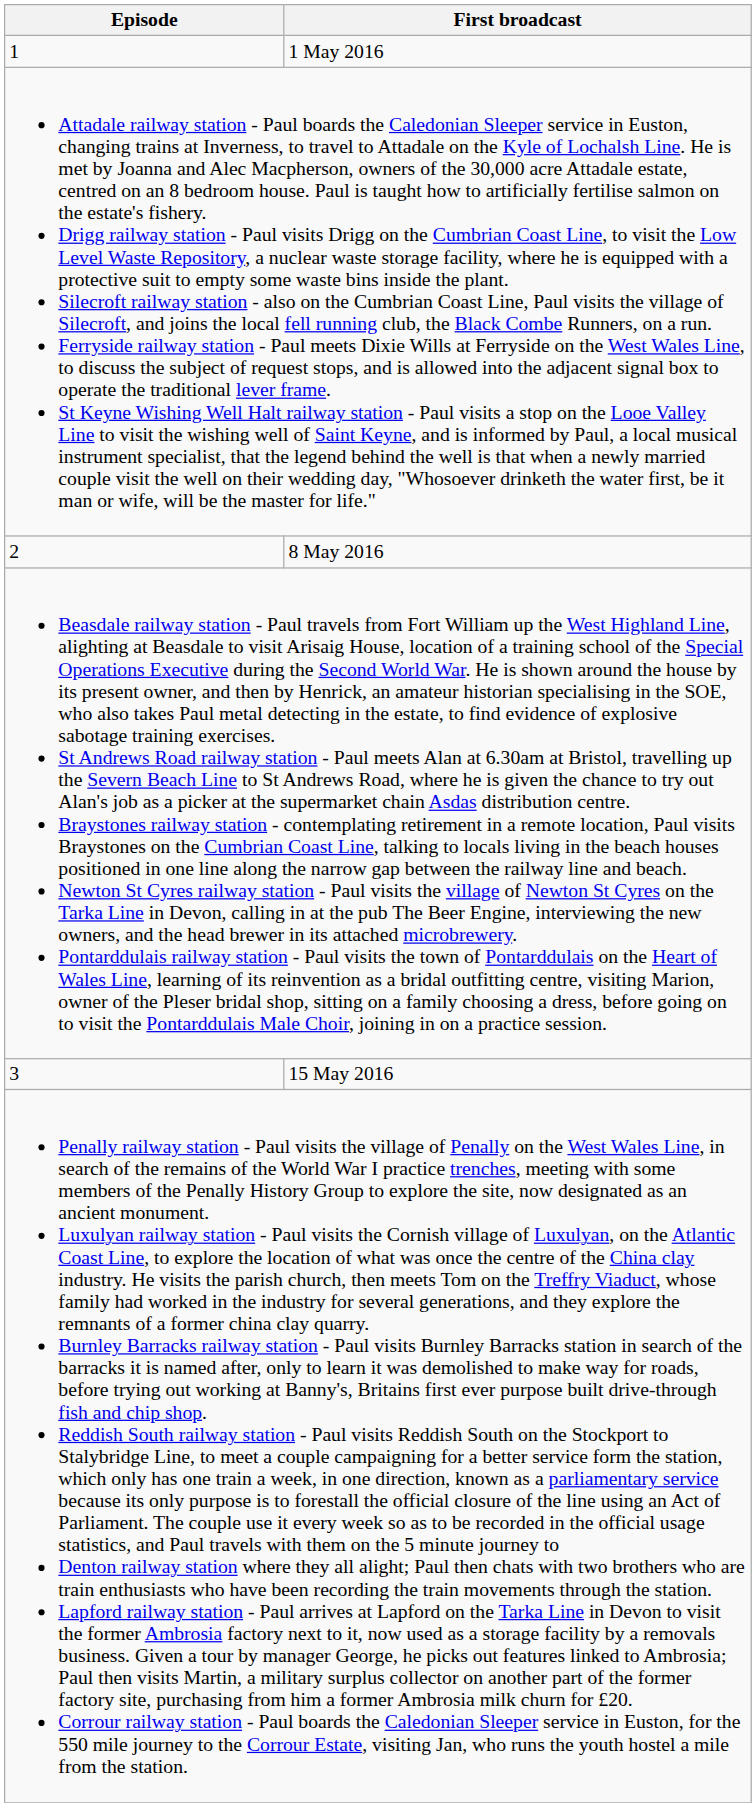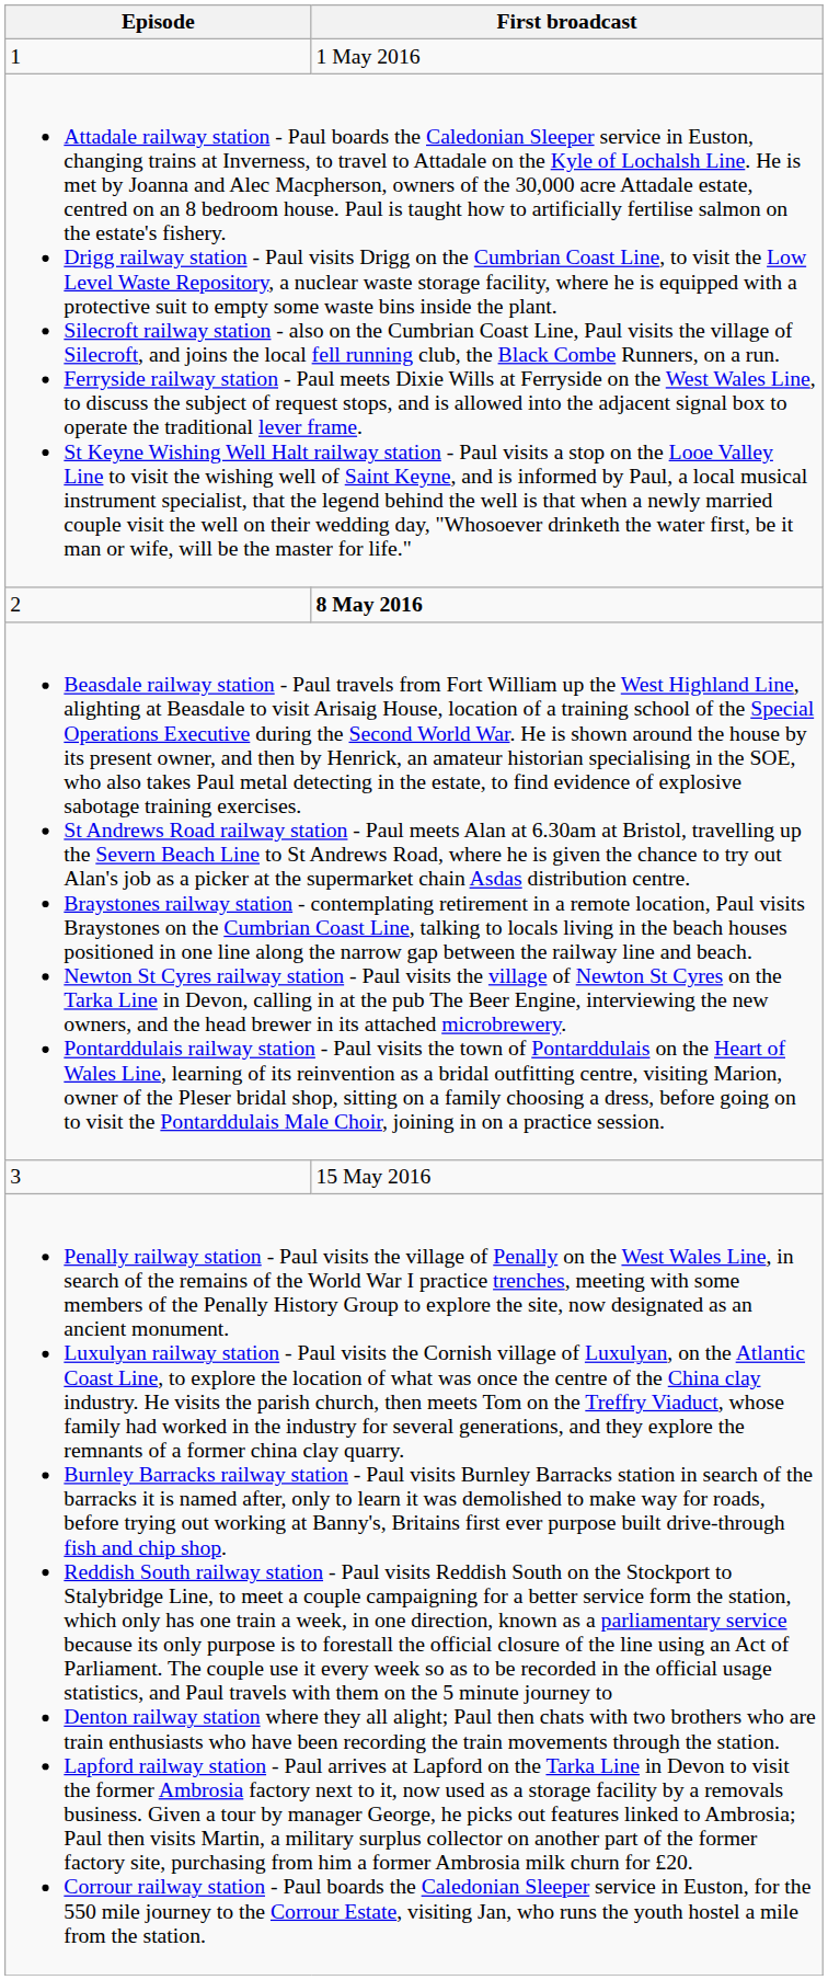2 | First broadcast: normal -> bold
